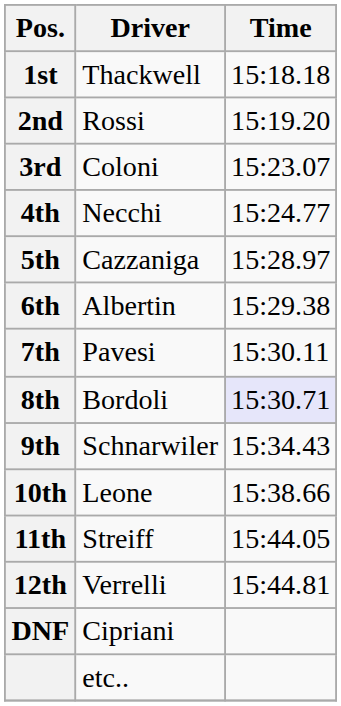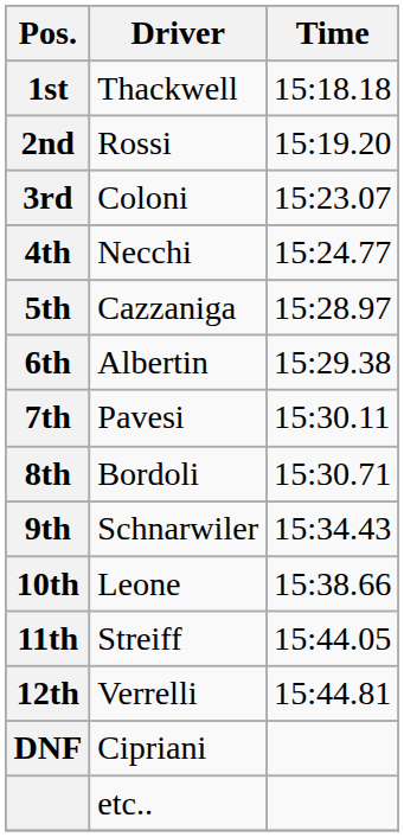8th | Time: lavender background -> no background
